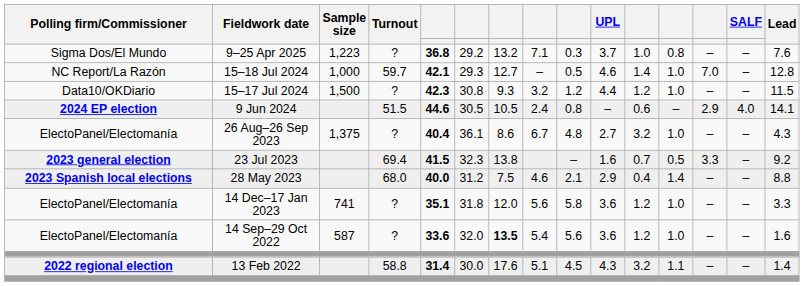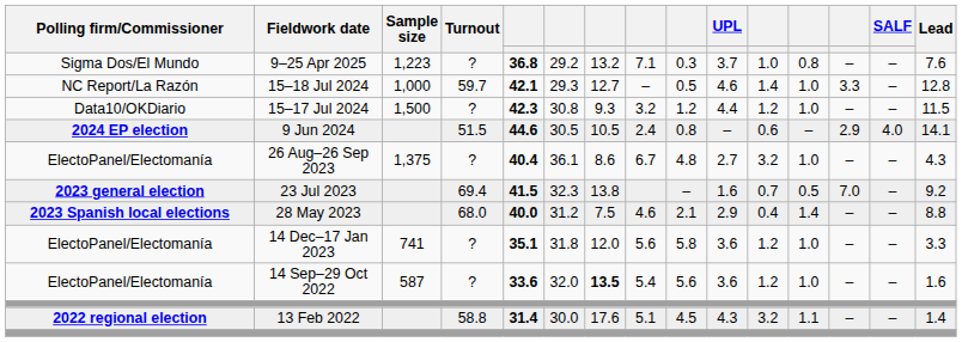15–18 Jul 2024 | column 13: 7.0 -> 3.3
23 Jul 2023 | column 13: 3.3 -> 7.0
